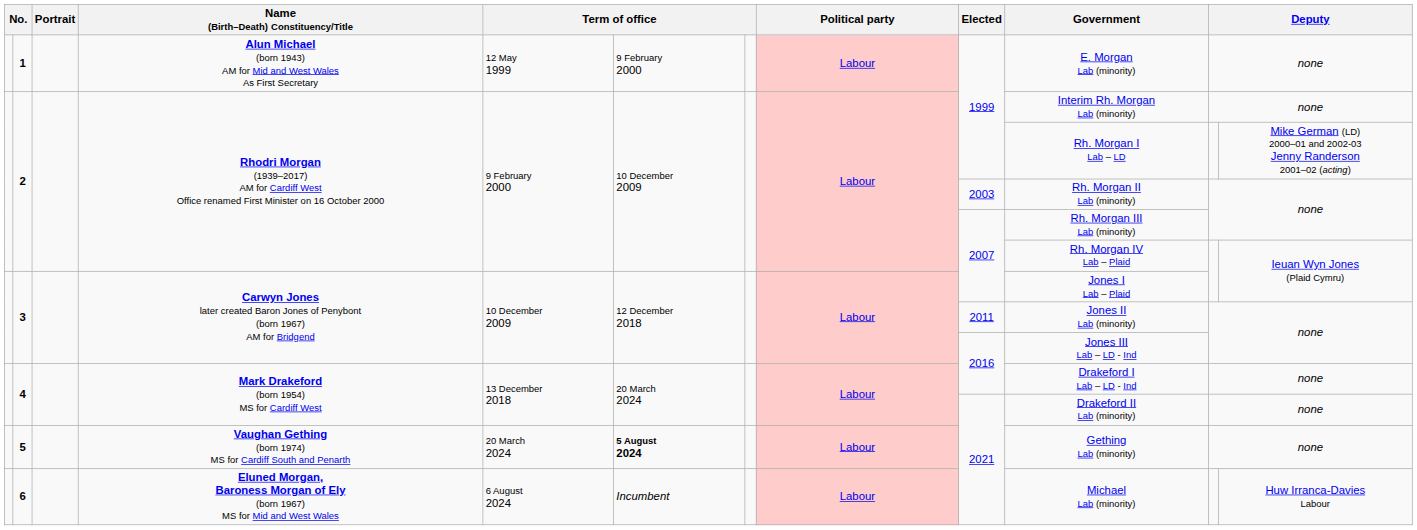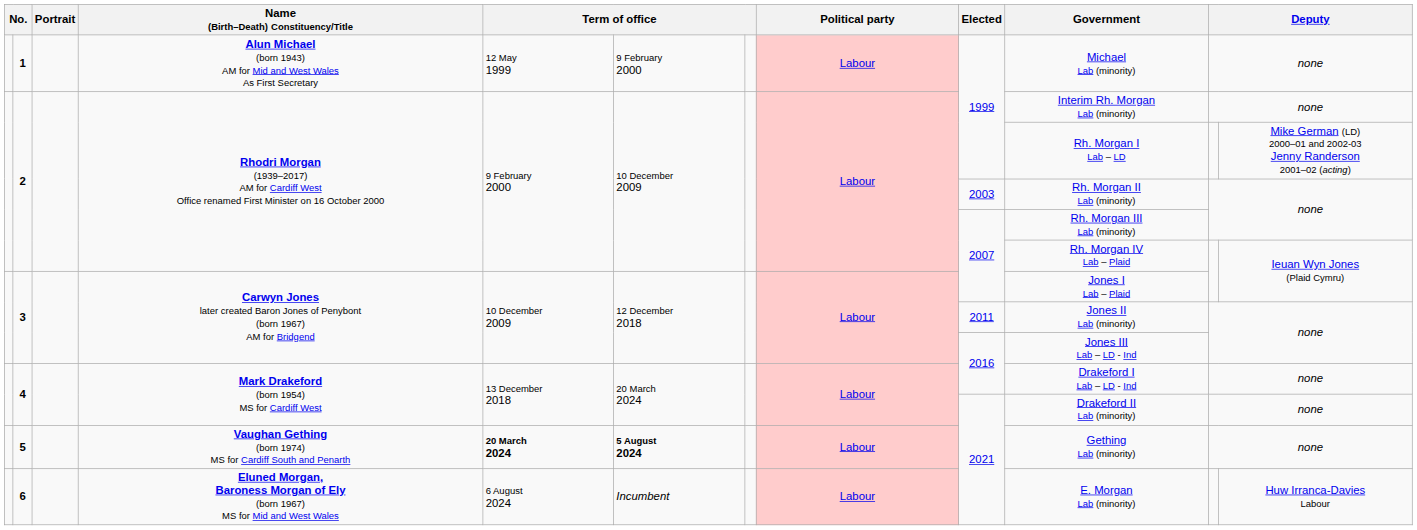1 | Government: E. Morgan Lab (minority) -> Michael Lab (minority)
5 | column 5: normal -> bold
6 | Government: Michael Lab (minority) -> E. Morgan Lab (minority)
